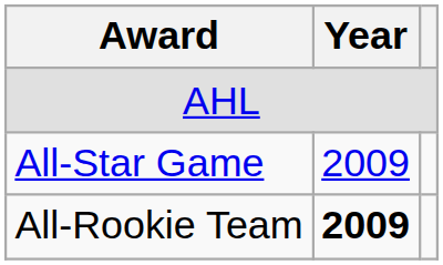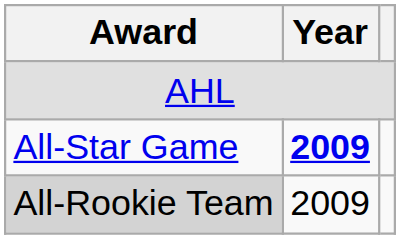All-Star Game | Year: normal -> bold
All-Rookie Team | Award: no background -> lightgrey background
All-Rookie Team | Year: bold -> normal
